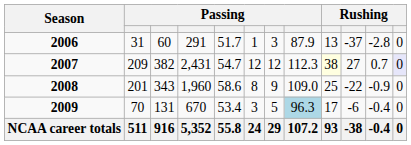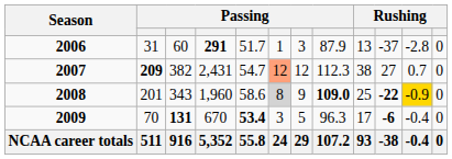2006 | column 4: normal -> bold
2007 | column 2: normal -> bold
2007 | column 6: no background -> lightsalmon background
2007 | column 9: lightyellow background -> no background
2007 | column 12: lavender background -> no background
2008 | column 6: no background -> lightgrey background
2008 | column 8: normal -> bold
2008 | column 10: normal -> bold
2008 | column 11: no background -> gold background
2009 | column 3: normal -> bold
2009 | column 5: normal -> bold
2009 | column 8: lightblue background -> no background
2009 | column 10: normal -> bold
